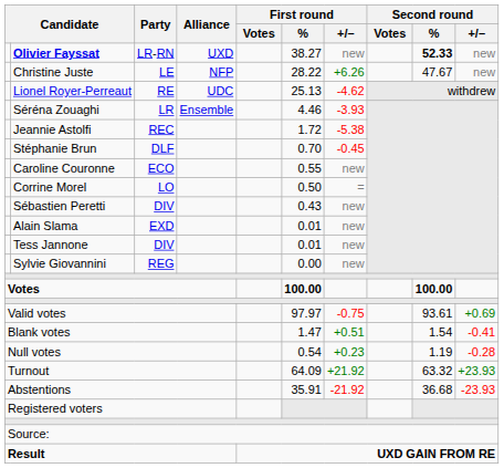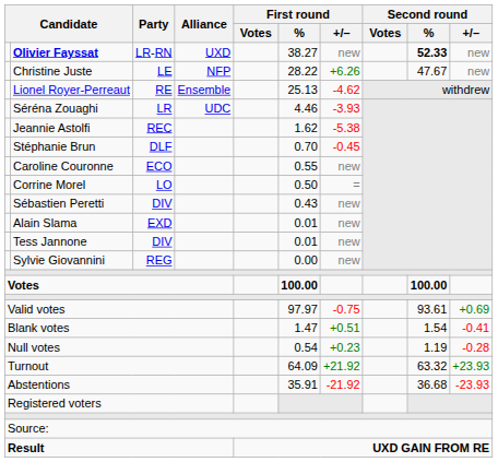Lionel Royer-Perreaut | Alliance: UDC -> Ensemble
Séréna Zouaghi | Alliance: Ensemble -> UDC
Jeannie Astolfi | First round / %: 1.72 -> 1.62
